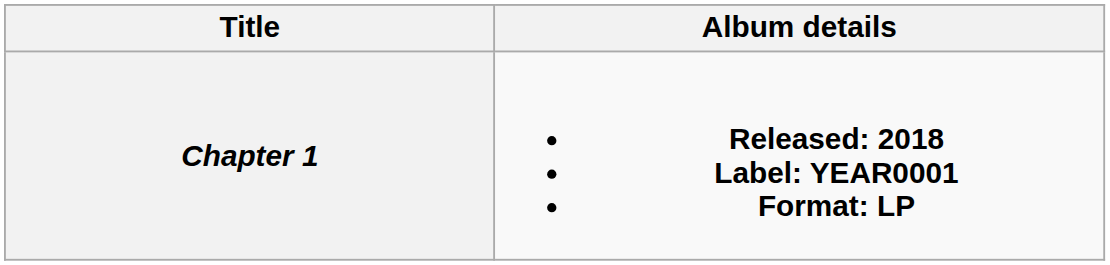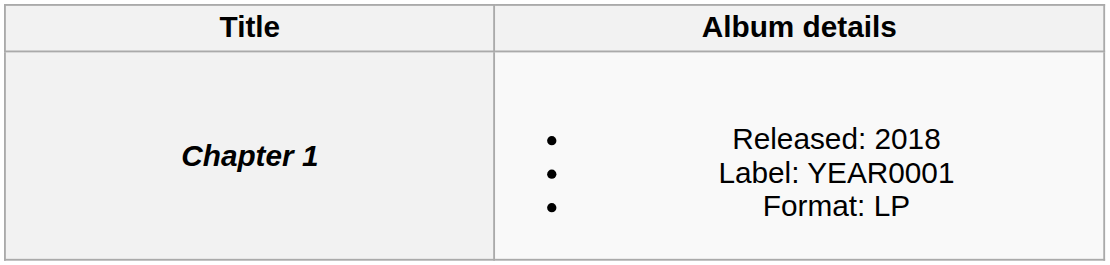Chapter 1 | Album details: bold -> normal
